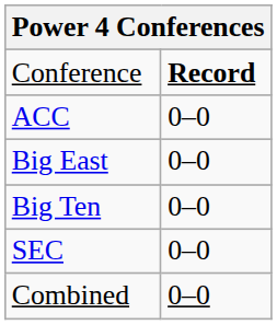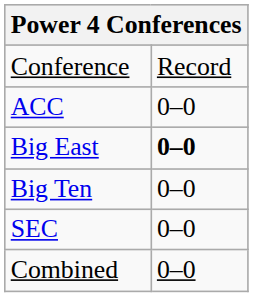Conference | column 2: bold -> normal
Big East | column 2: normal -> bold
